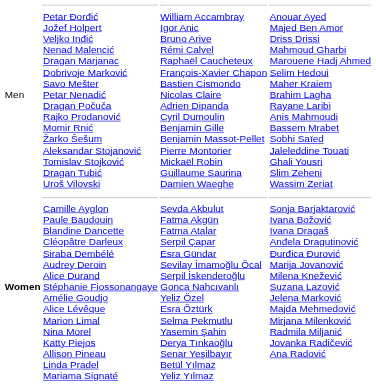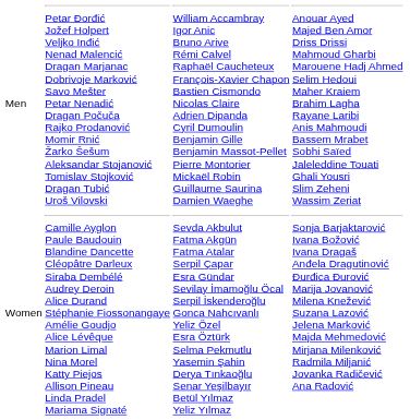Women | column 1: bold -> normal
